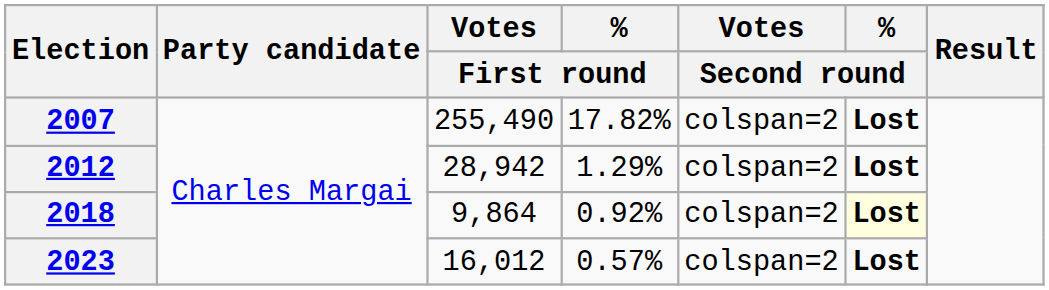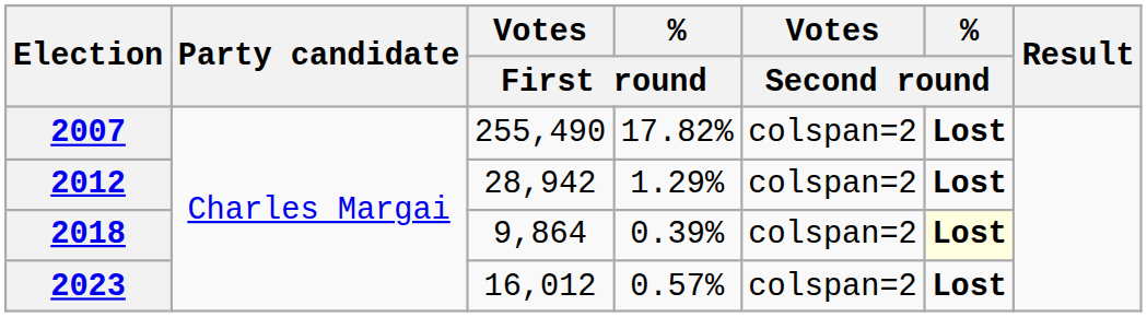2018 | % / First round: 0.92% -> 0.39%
